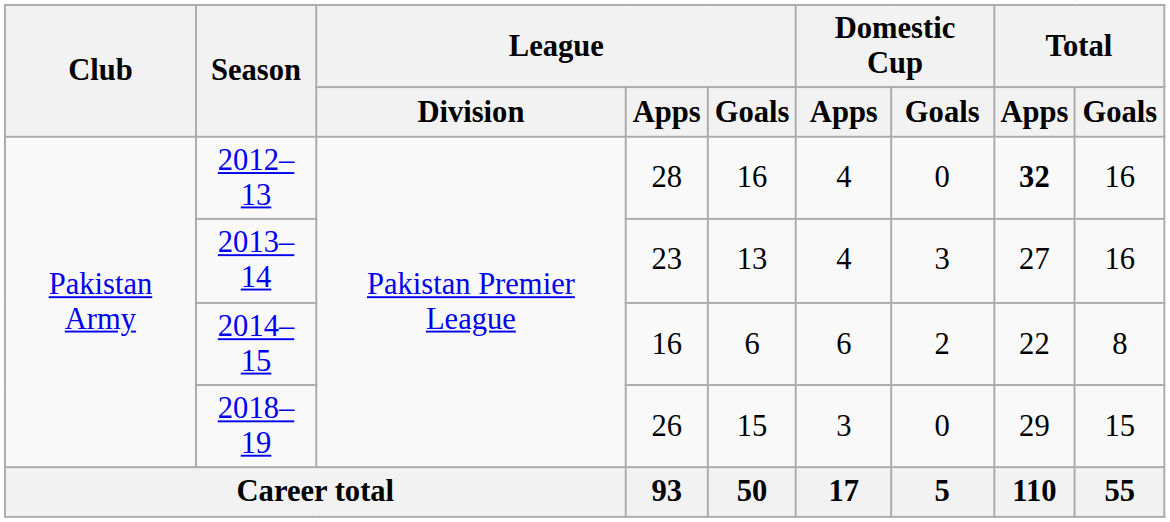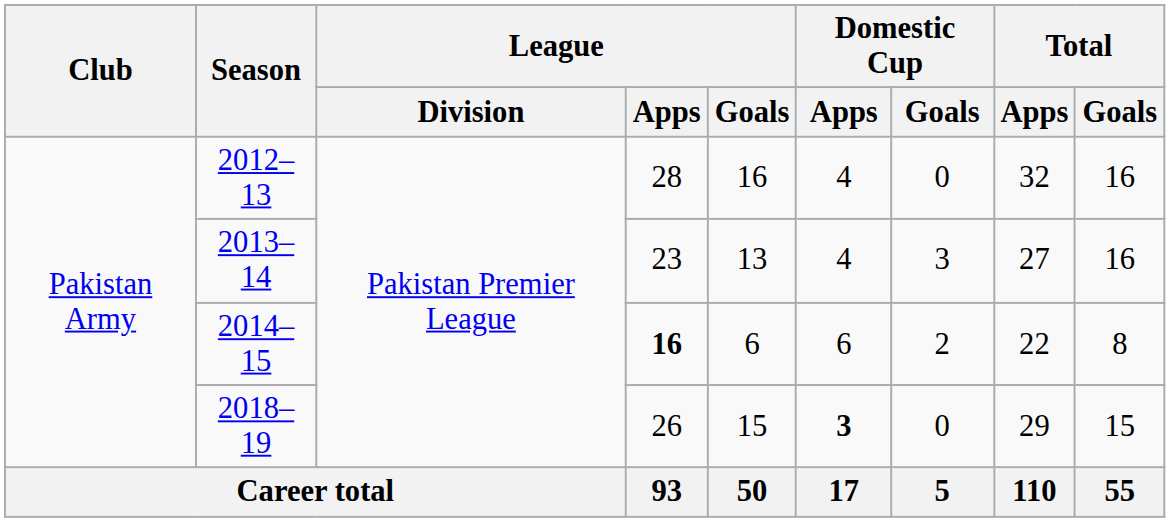2012–13 | Total / Apps: bold -> normal
2014–15 | League / Apps: normal -> bold
2018–19 | Domestic Cup / Apps: normal -> bold
